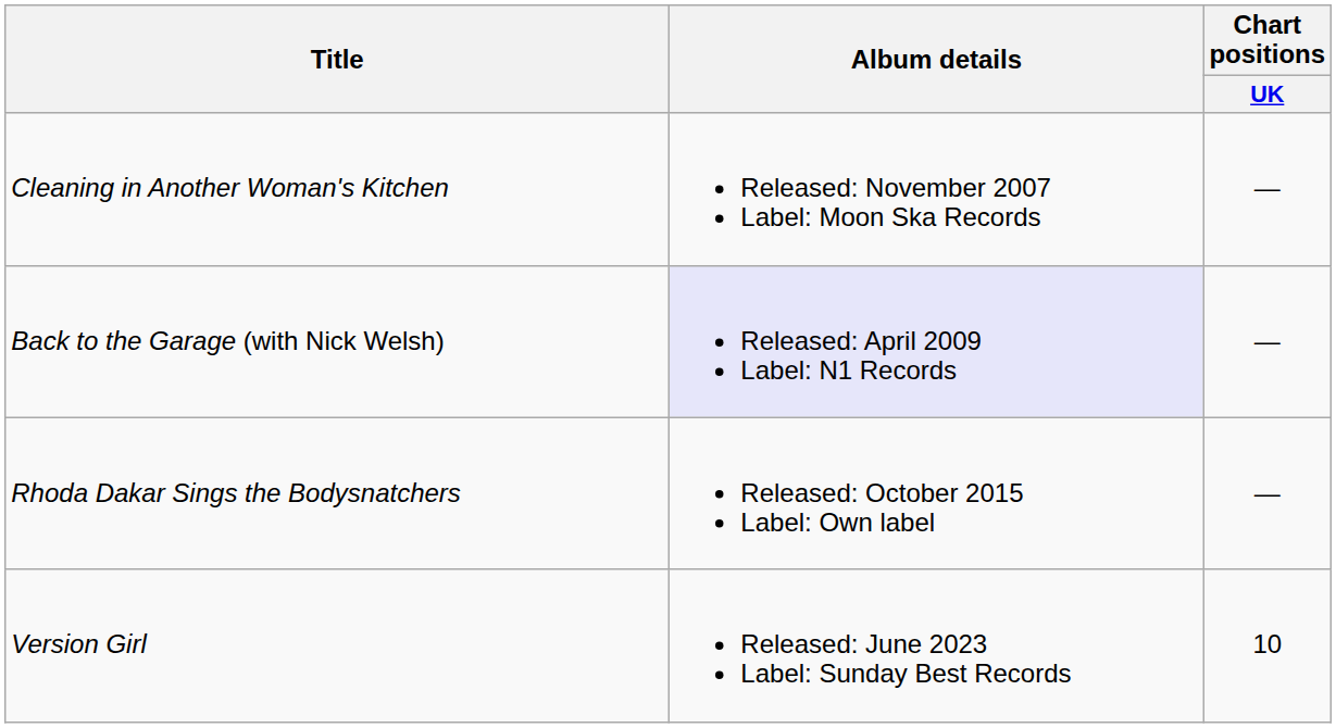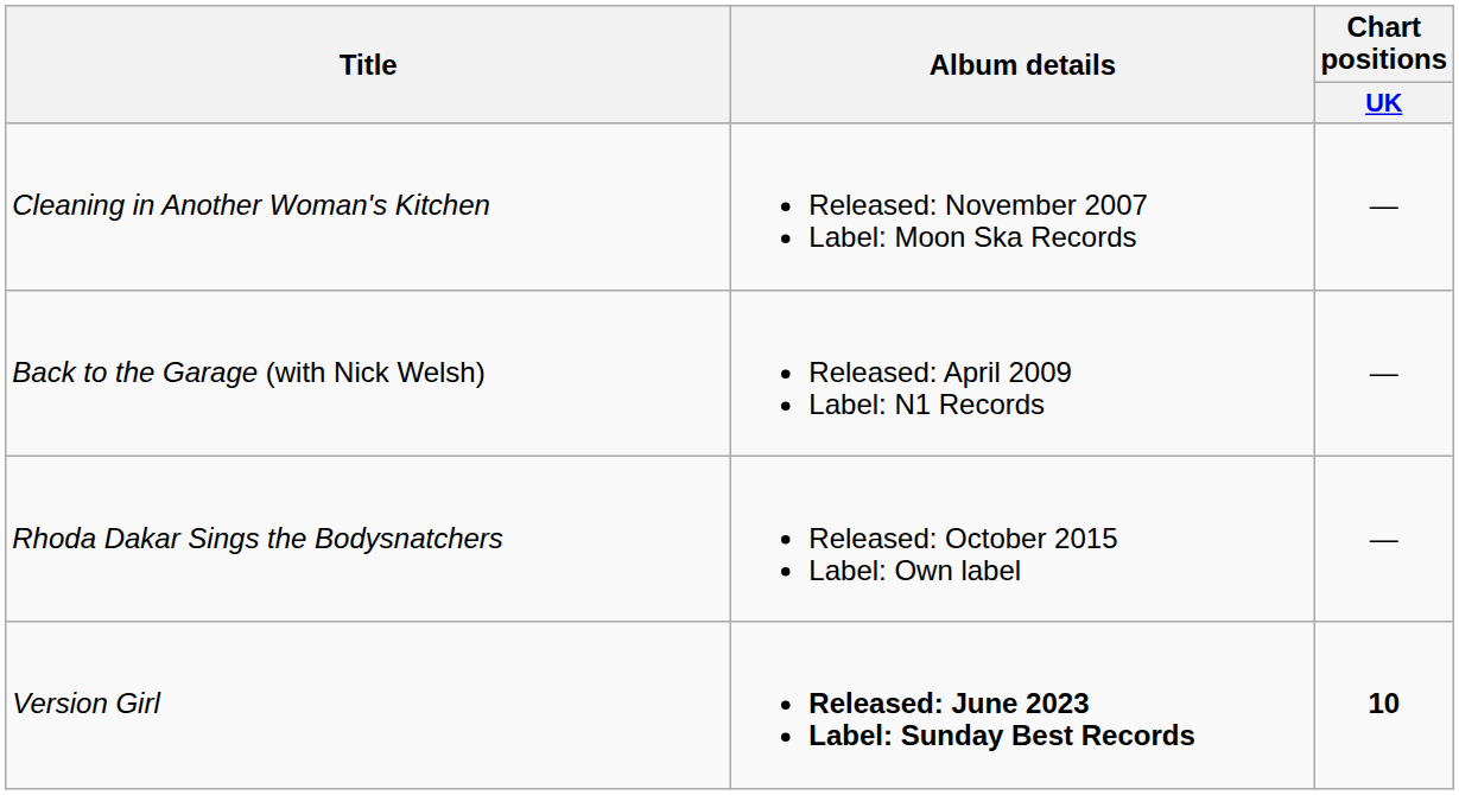Back to the Garage (with Nick Welsh) | Album details: lavender background -> no background
Version Girl | Album details: normal -> bold
Version Girl | Chart positions / UK: normal -> bold
